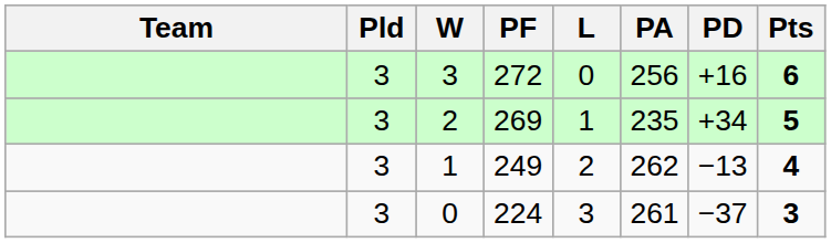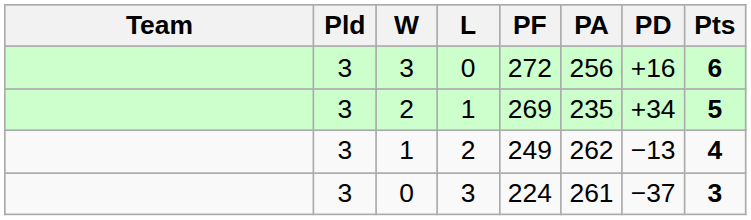columns swapped: L <-> PF
